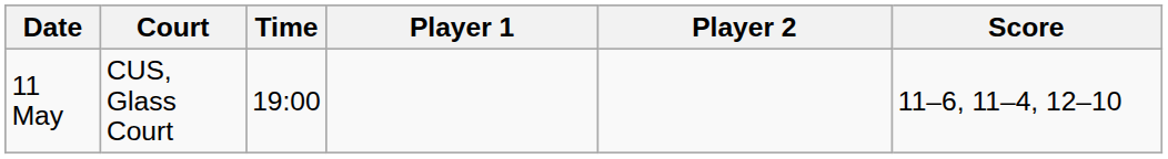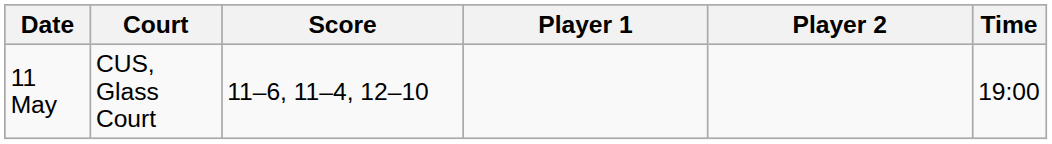columns swapped: Time <-> Score
